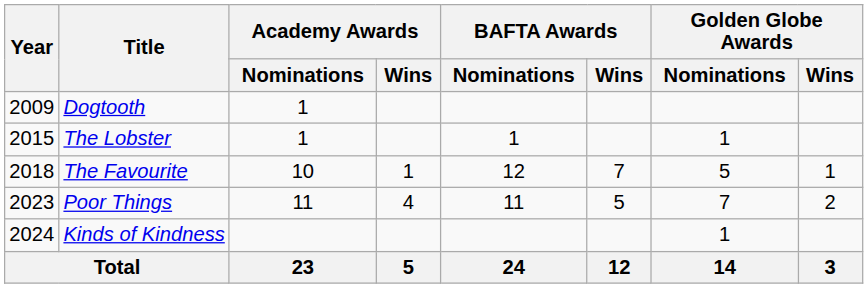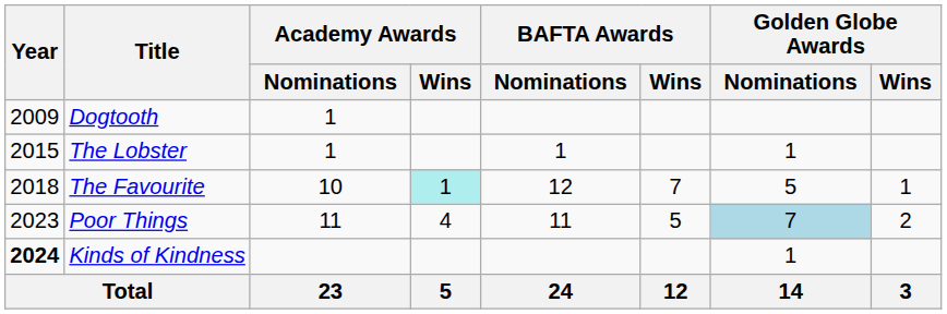The Favourite | Academy Awards / Wins: no background -> paleturquoise background
Poor Things | Golden Globe Awards / Nominations: no background -> lightblue background
Kinds of Kindness | Year: normal -> bold
